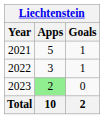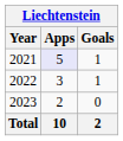2021 | Apps: no background -> lavender background
2023 | Apps: lightgreen background -> no background
